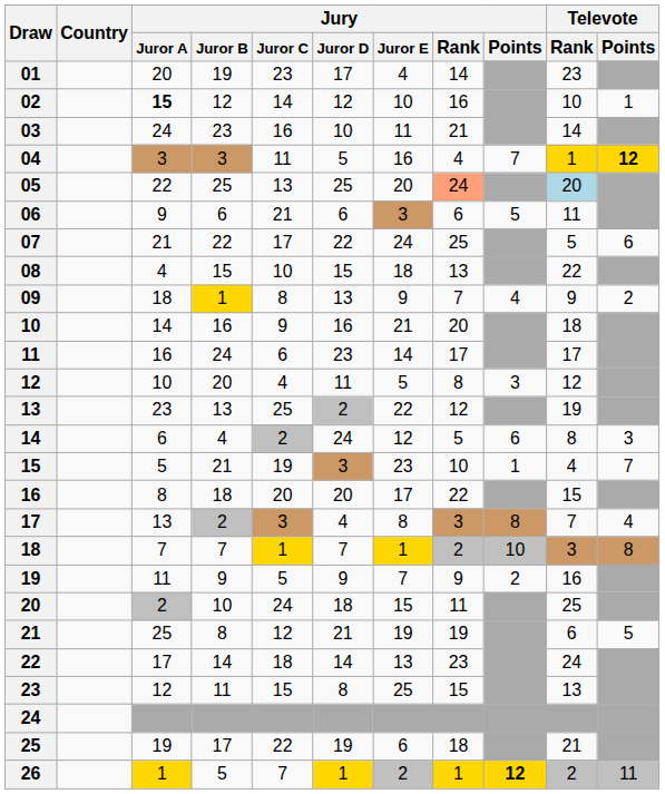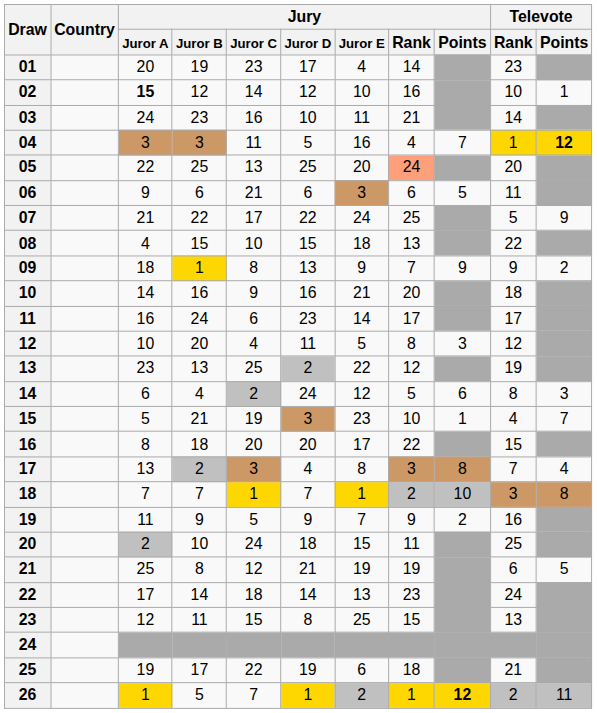05 | Televote / Rank: lightblue background -> no background
07 | Televote / Points: 6 -> 9
09 | Jury / Points: 4 -> 9
